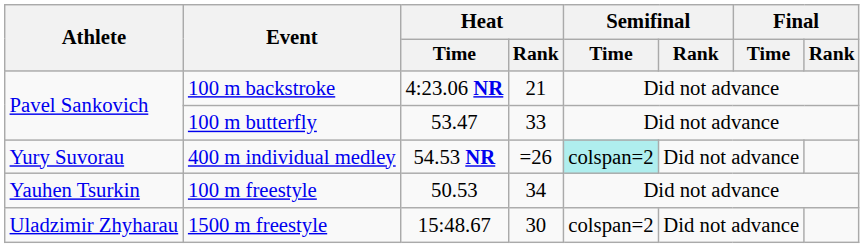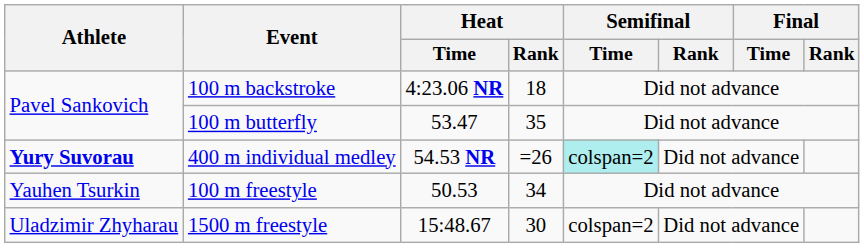100 m backstroke | Heat / Rank: 21 -> 18
100 m butterfly | Heat / Rank: 33 -> 35
400 m individual medley | Athlete: normal -> bold
